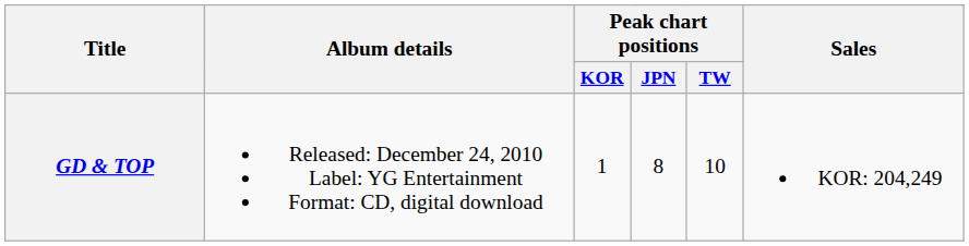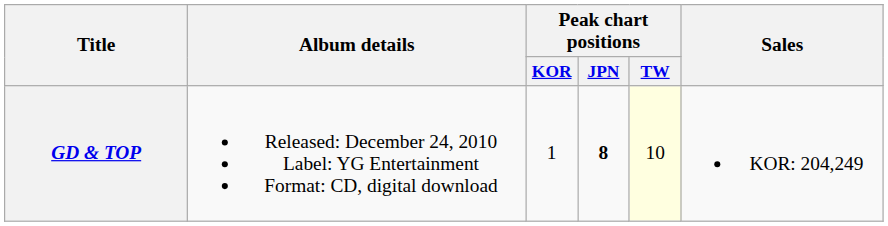GD & TOP | Peak chart positions / JPN: normal -> bold
GD & TOP | Peak chart positions / TW: no background -> lightyellow background
